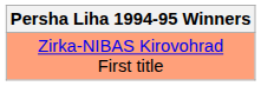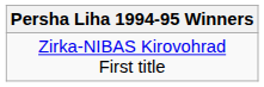row 2 | column 1: lightsalmon background -> no background
